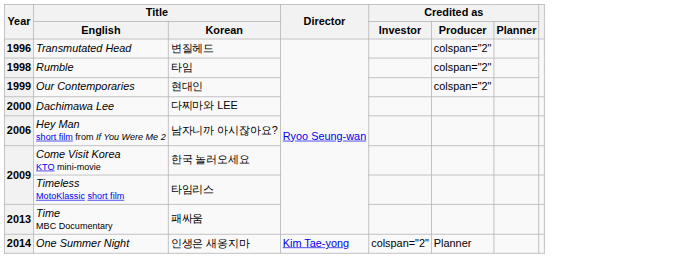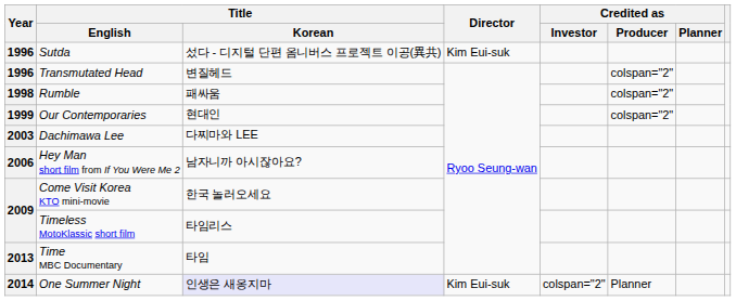+ row: 1996 | Sutda | 섰다 - 디지털 단편 옴니버스 프로젝트 이공(異共) | Kim Eui-suk
Rumble | Title / Korean: 타임 -> 패싸움
Dachimawa Lee | Year: 2000 -> 2003
Time MBC Documentary | Title / Korean: 패싸움 -> 타임
One Summer Night | Title / Korean: no background -> lavender background
One Summer Night | Director: Kim Tae-yong -> Kim Eui-suk
